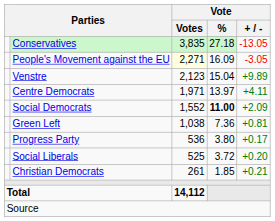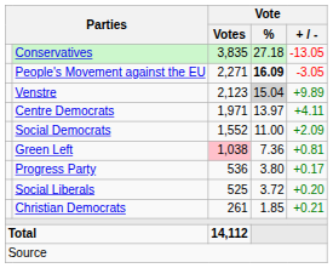People's Movement against the EU | Vote / Votes: lightyellow background -> no background
People's Movement against the EU | Vote / %: normal -> bold
Venstre | Vote / %: no background -> lightgrey background
Social Democrats | Vote / %: bold -> normal
Green Left | Vote / Votes: no background -> pink background
